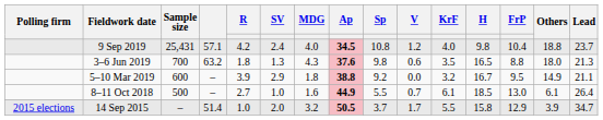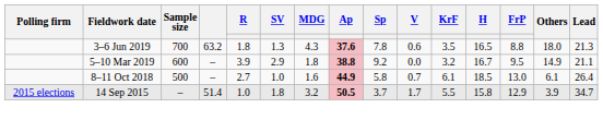- row: 9 Sep 2019 | 25,431 | 57.1 | 4.2 | 2.4 | 4.0 | 34.5 | 10.8 | 1.2 | 4.0 | 9.8 | 10.4 | 18.8 | 23.7
3–6 Jun 2019 | Sp: 9.8 -> 7.8
8–11 Oct 2018 | Sp: 5.5 -> 5.8
14 Sep 2015 | SV: 2.0 -> 1.8
